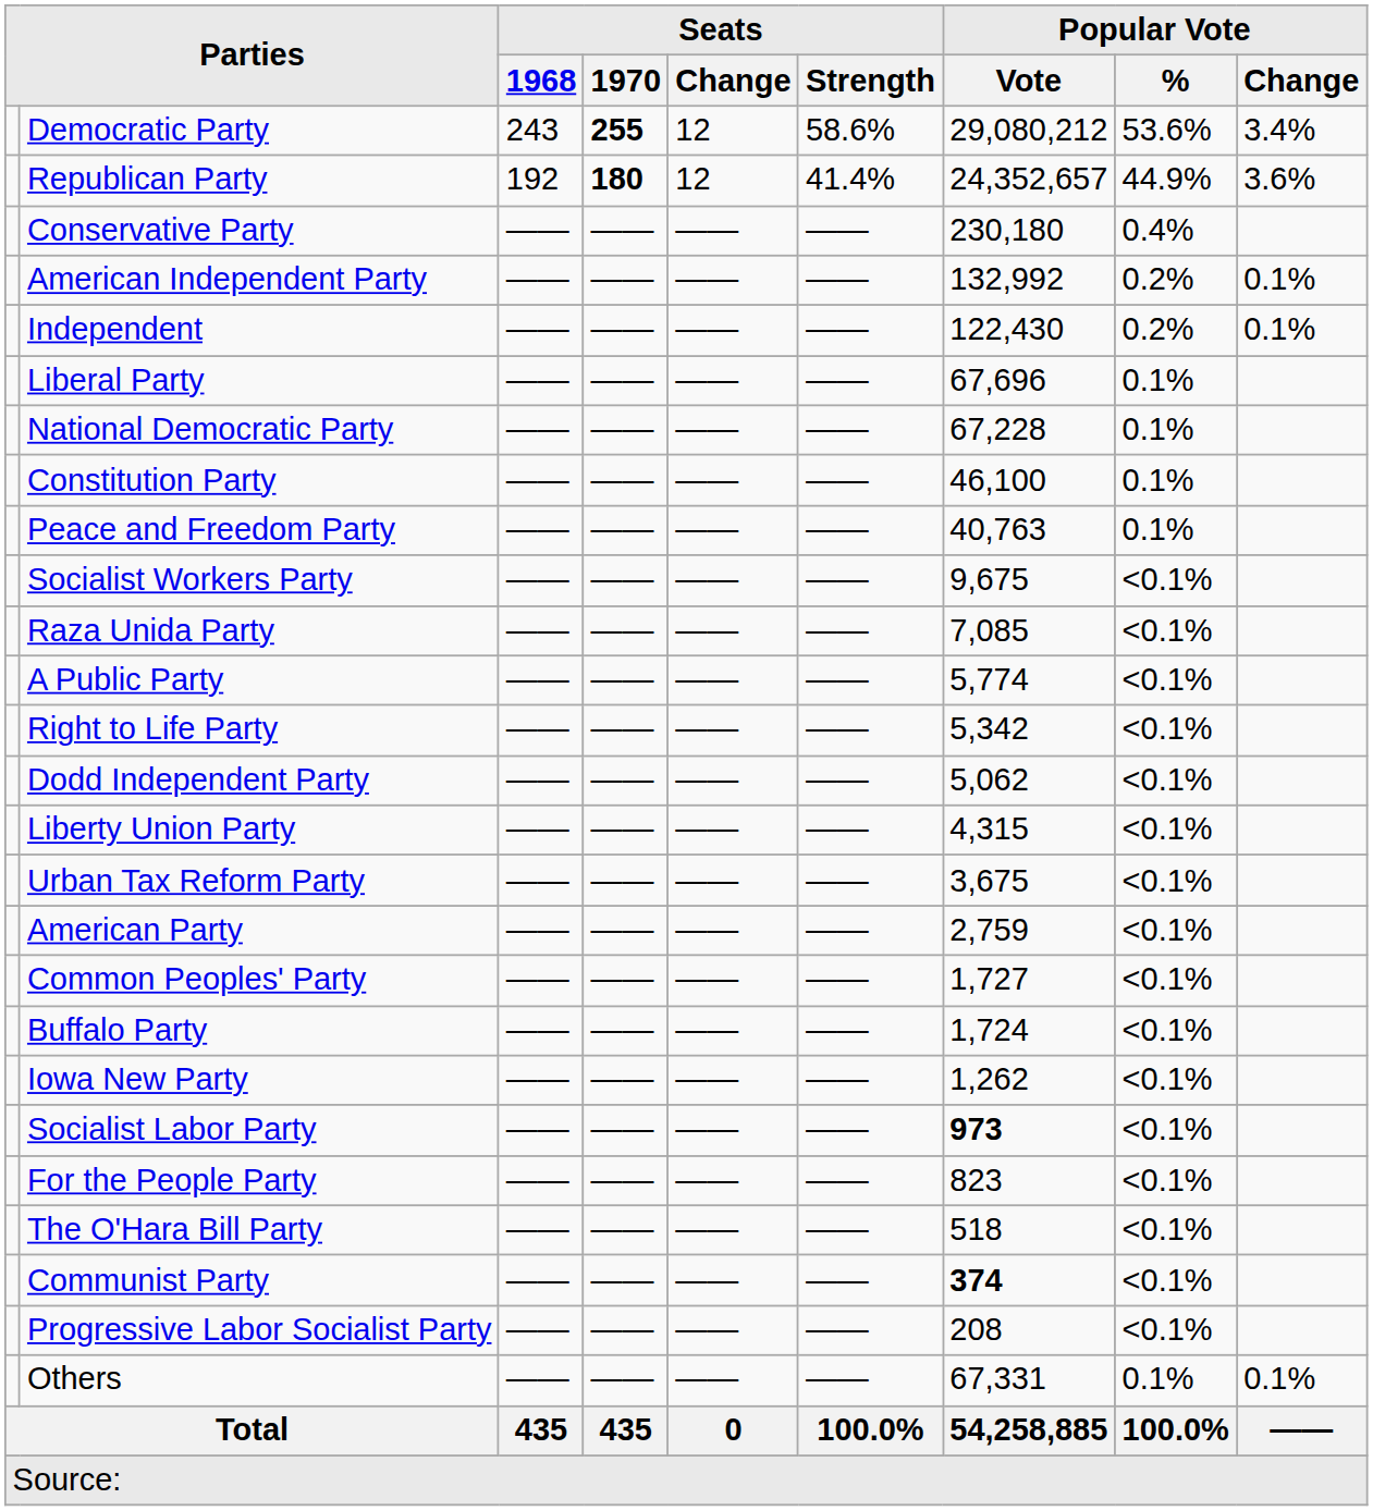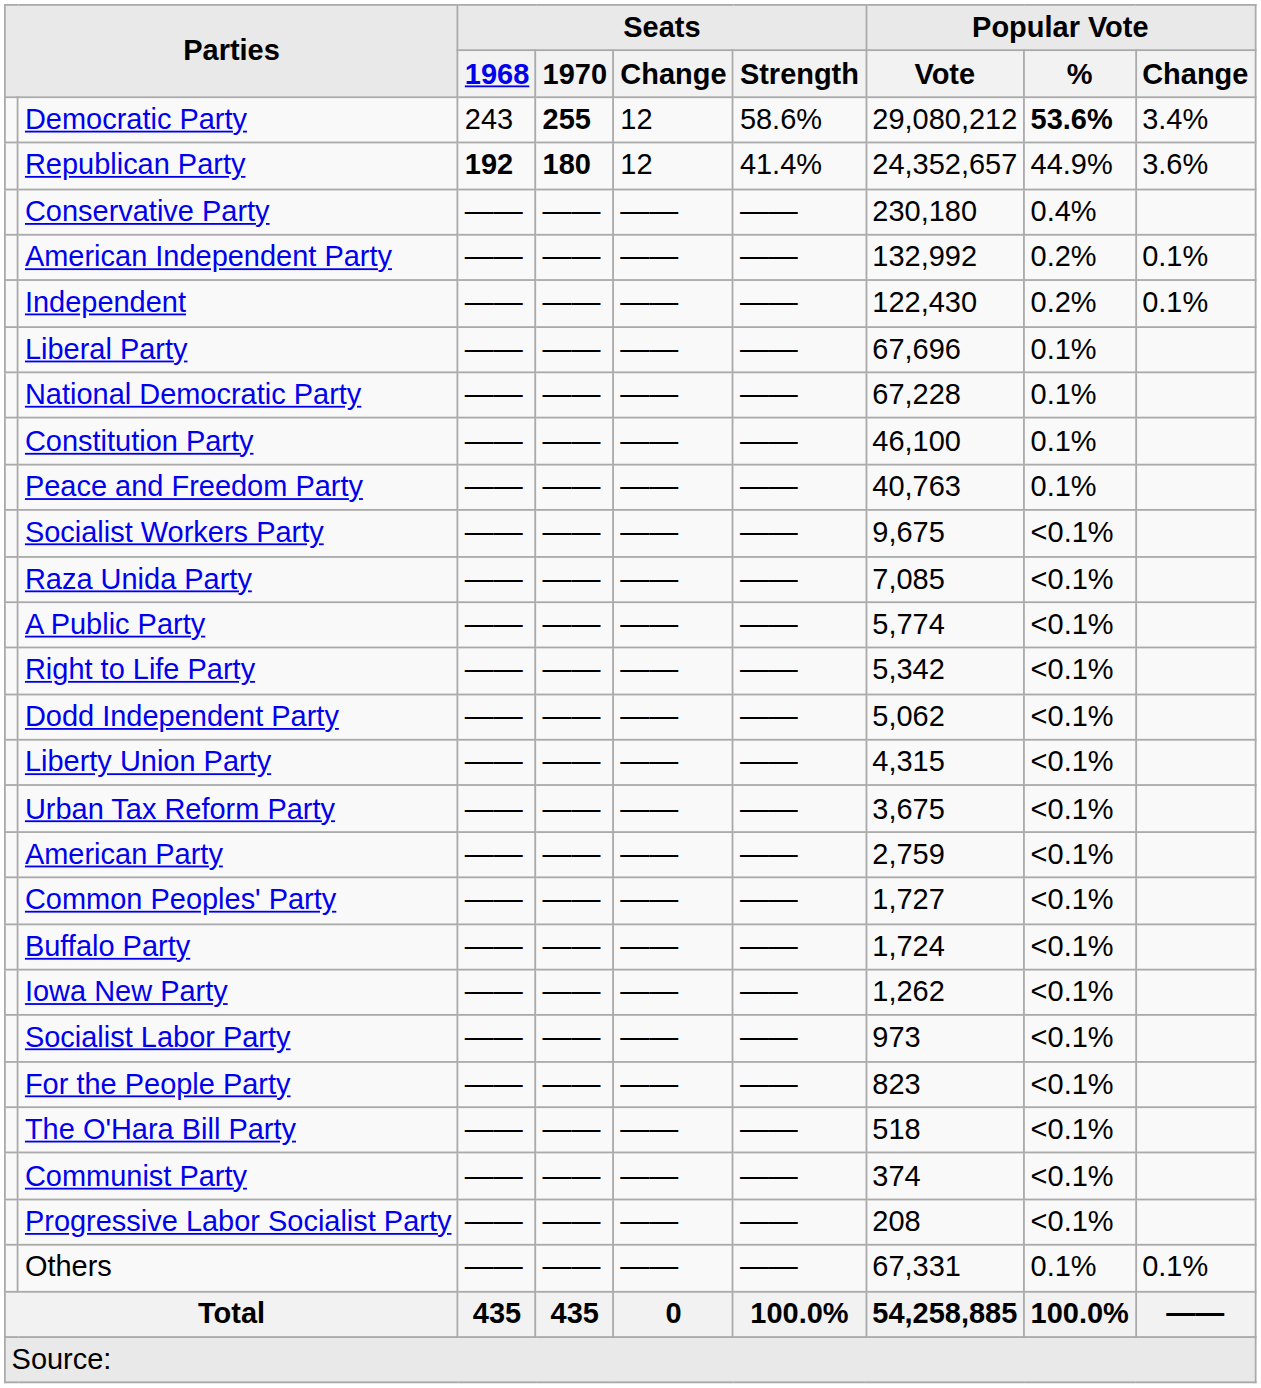Democratic Party | Popular Vote / %: normal -> bold
Republican Party | Seats / 1968: normal -> bold
Socialist Labor Party | Popular Vote / Vote: bold -> normal
Communist Party | Popular Vote / Vote: bold -> normal
